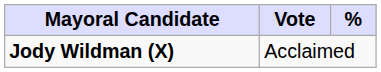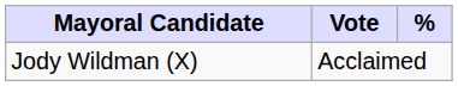Jody Wildman (X) | Mayoral Candidate: bold -> normal
